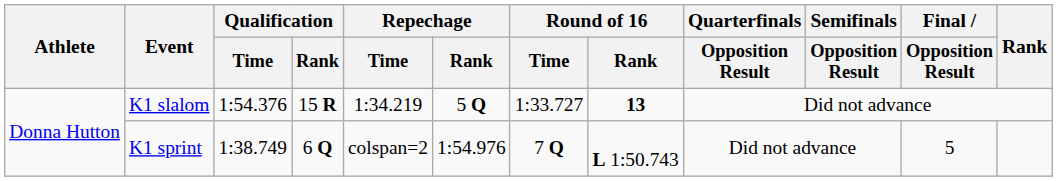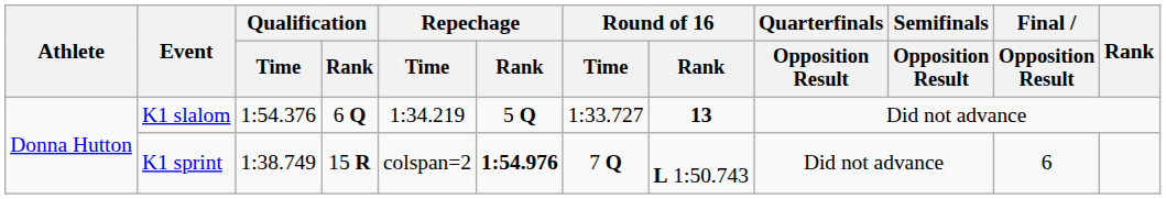K1 slalom | Qualification / Rank: 15 R -> 6 Q
K1 sprint | Qualification / Rank: 6 Q -> 15 R
K1 sprint | Repechage / Rank: normal -> bold
K1 sprint | Final / Opposition Result: 5 -> 6
